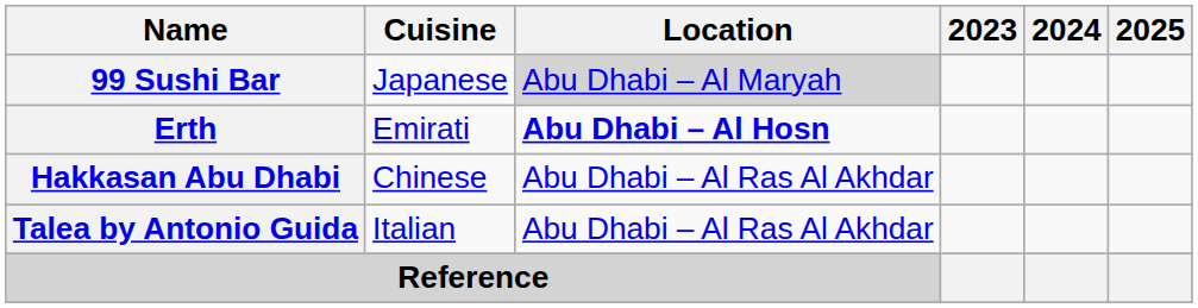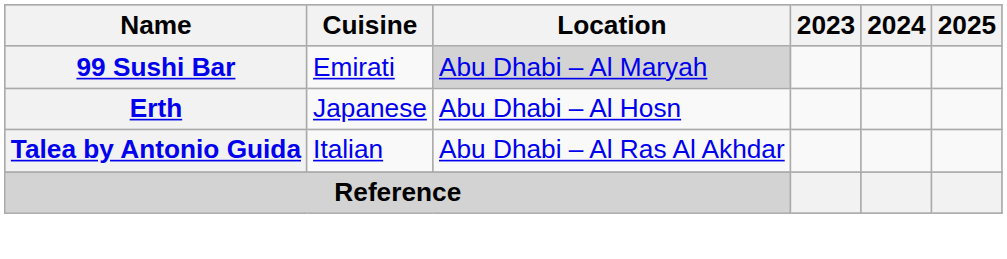99 Sushi Bar | Cuisine: Japanese -> Emirati
Erth | Cuisine: Emirati -> Japanese
Erth | Location: bold -> normal
- row: Hakkasan Abu Dhabi | Chinese | Abu Dhabi – Al Ras Al Akhdar
